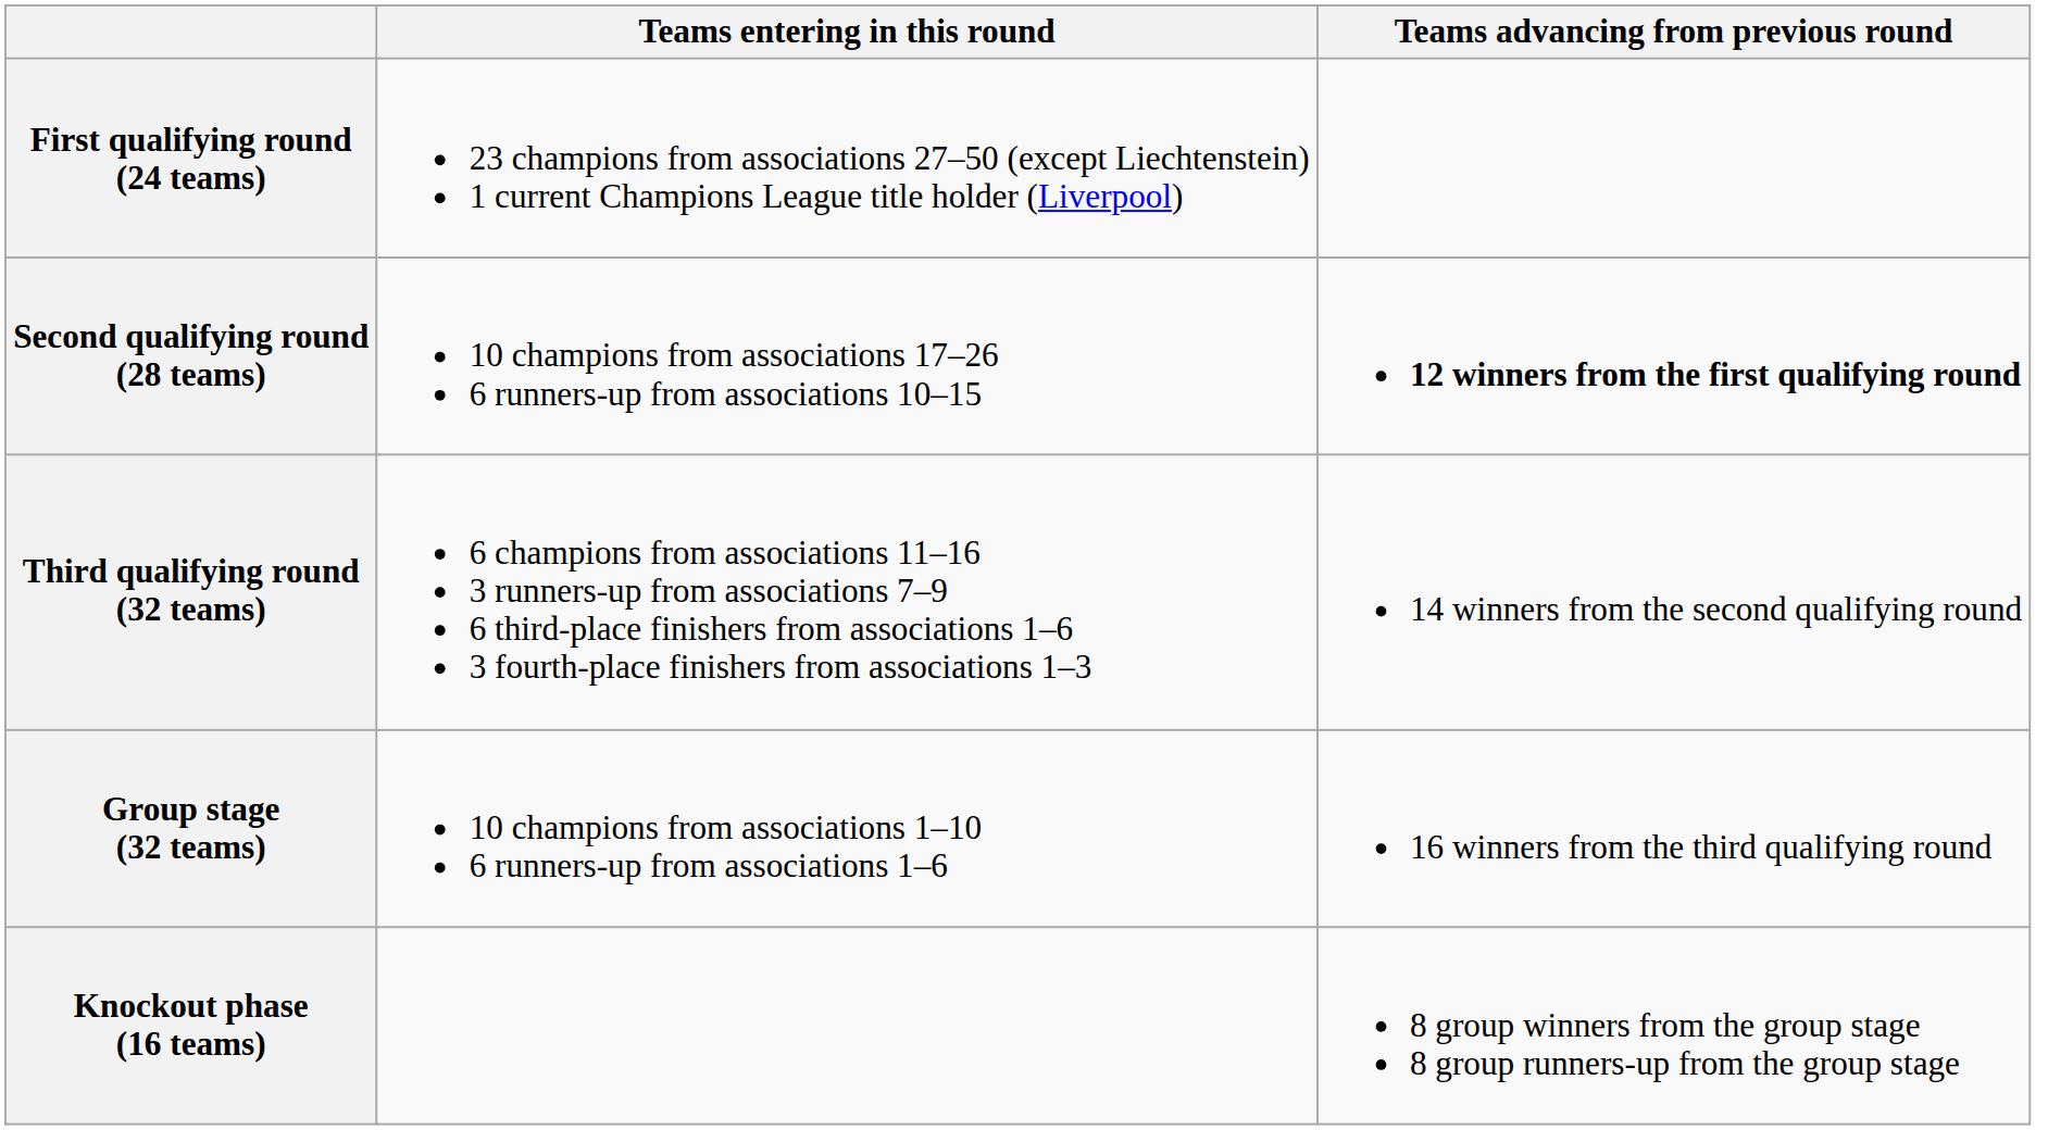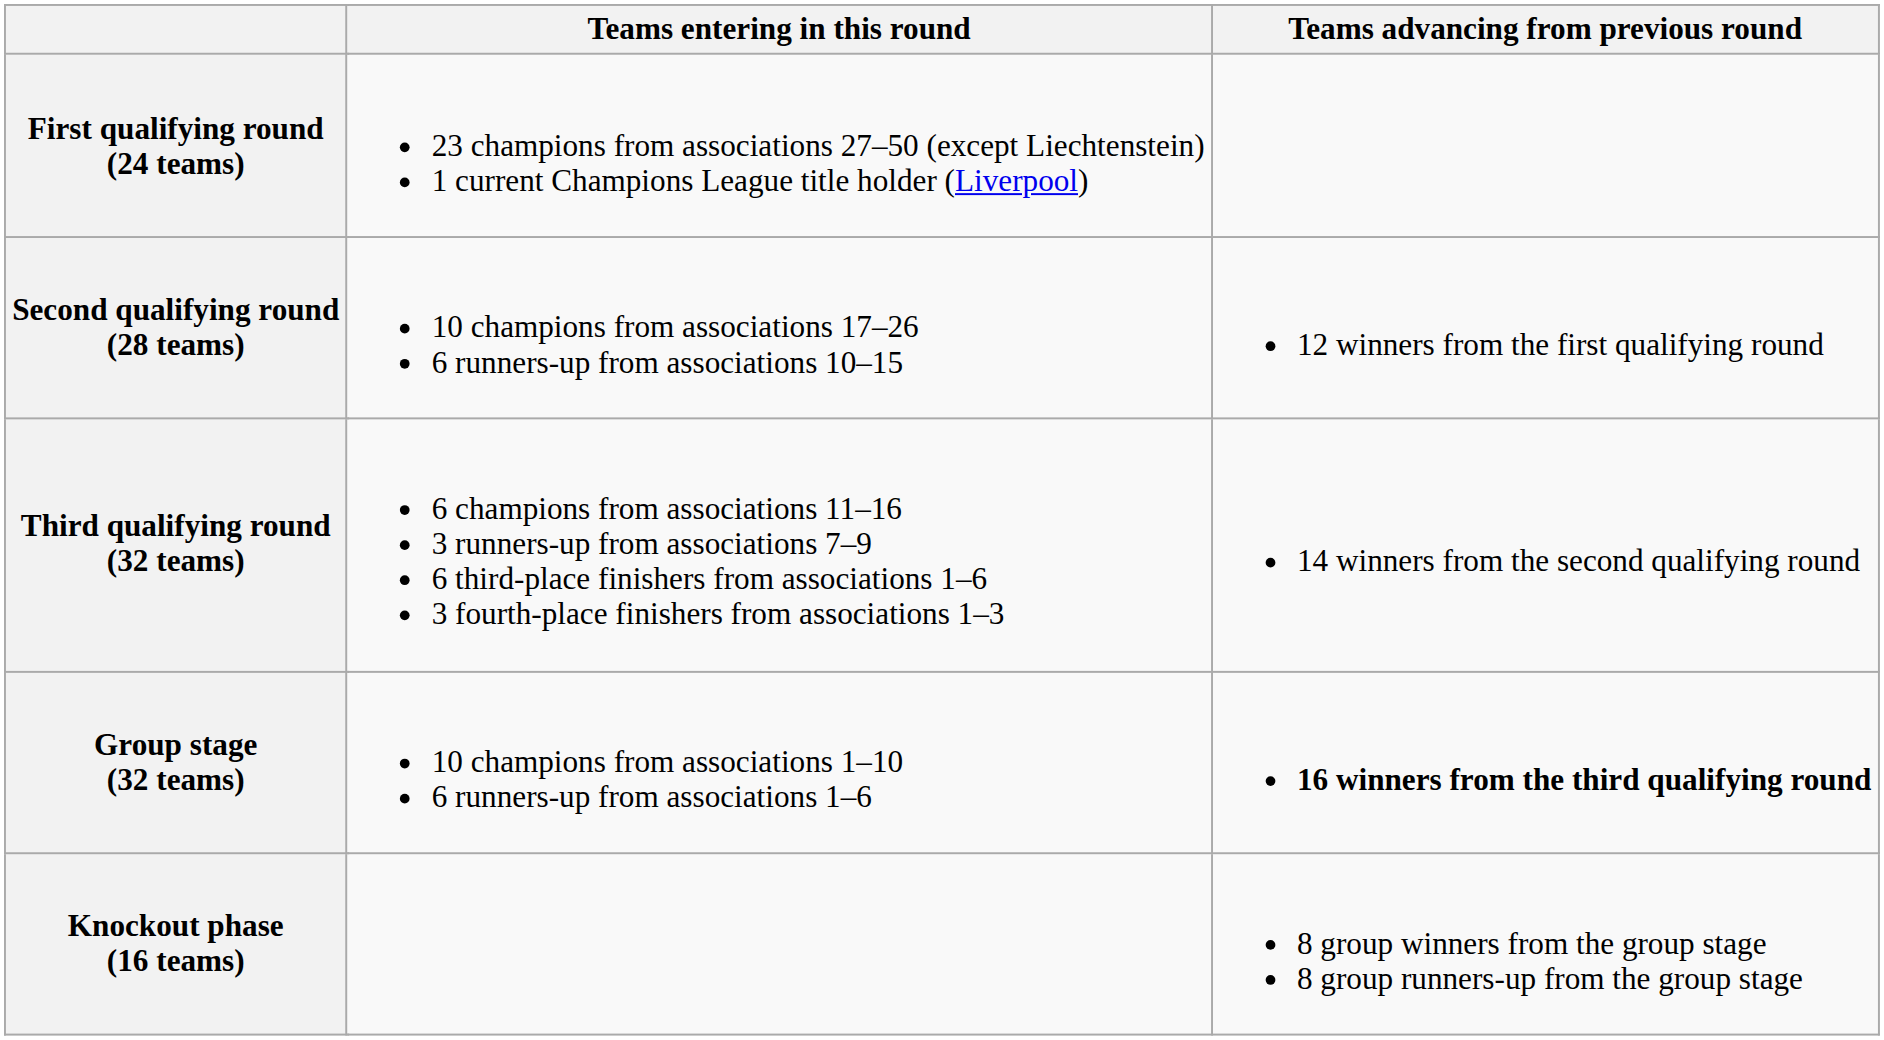Second qualifying round (28 teams) | Teams advancing from previous round: bold -> normal
Group stage (32 teams) | Teams advancing from previous round: normal -> bold
